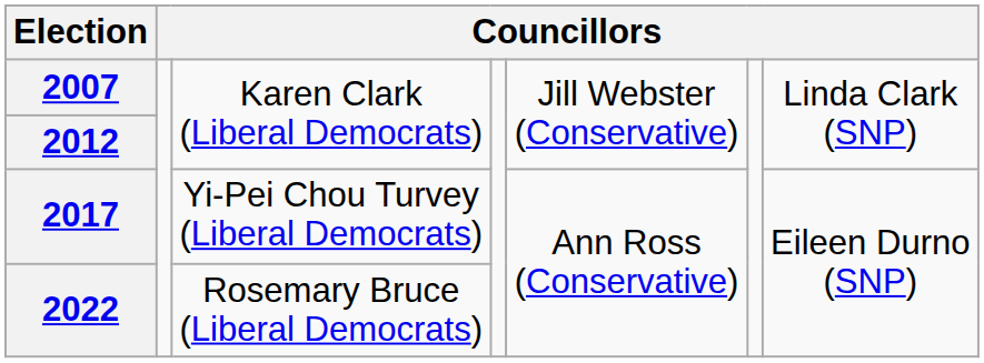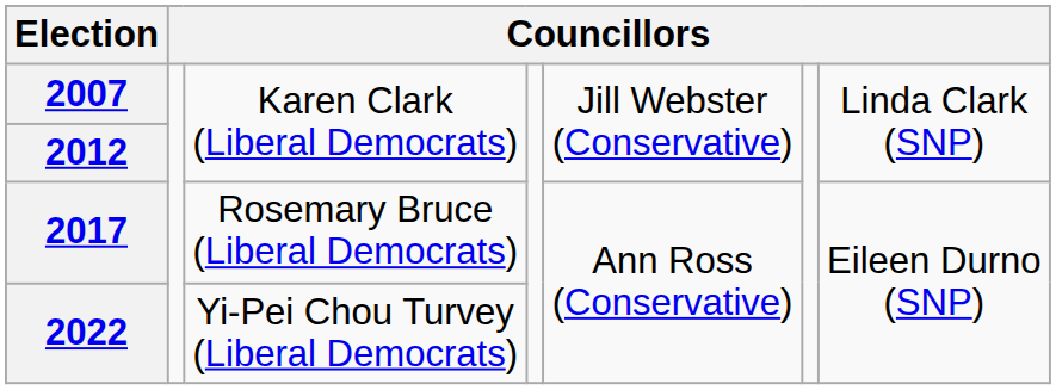2017 | column 3: Yi-Pei Chou Turvey (Liberal Democrats) -> Rosemary Bruce (Liberal Democrats)
2022 | column 3: Rosemary Bruce (Liberal Democrats) -> Yi-Pei Chou Turvey (Liberal Democrats)
